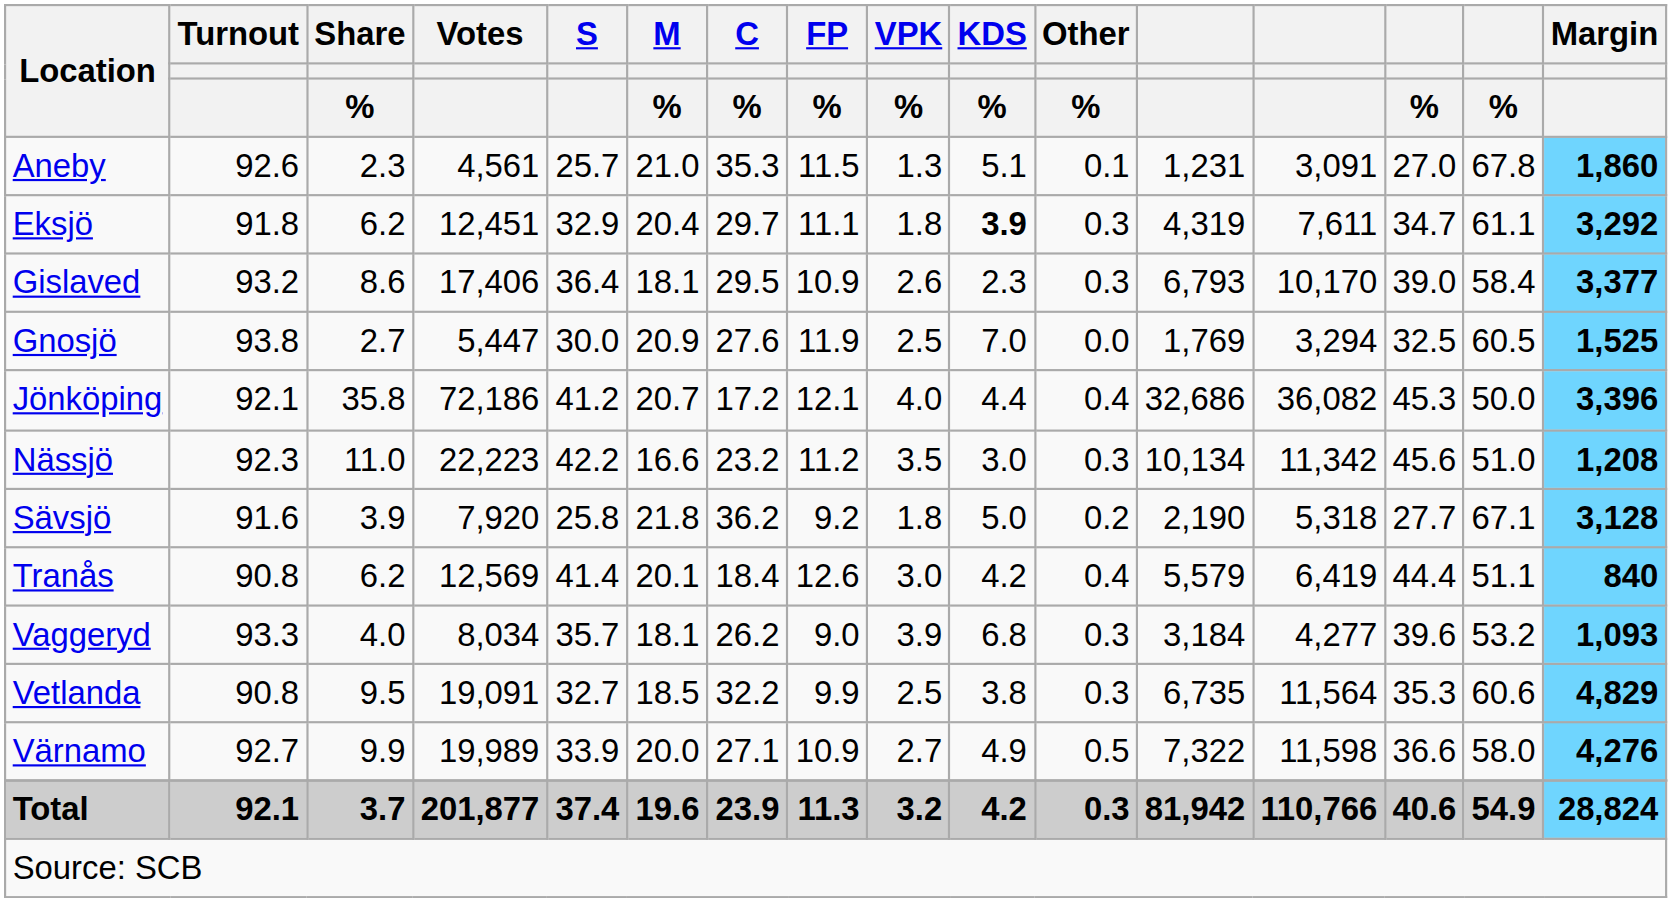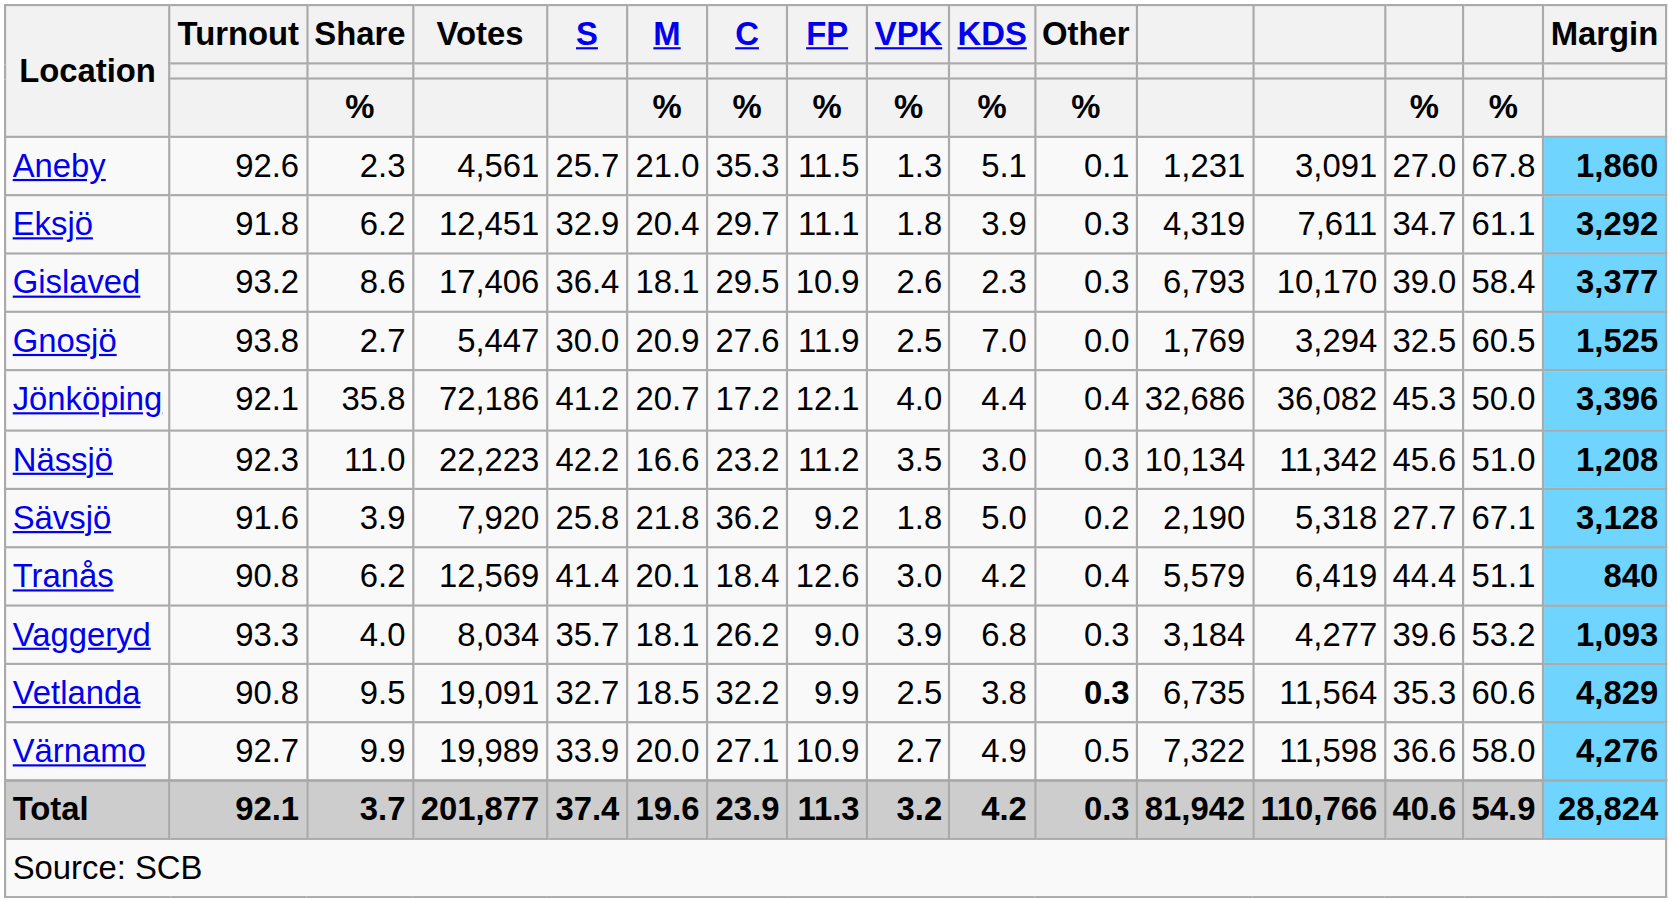Eksjö | KDS / %: bold -> normal
Vetlanda | Other / %: normal -> bold
